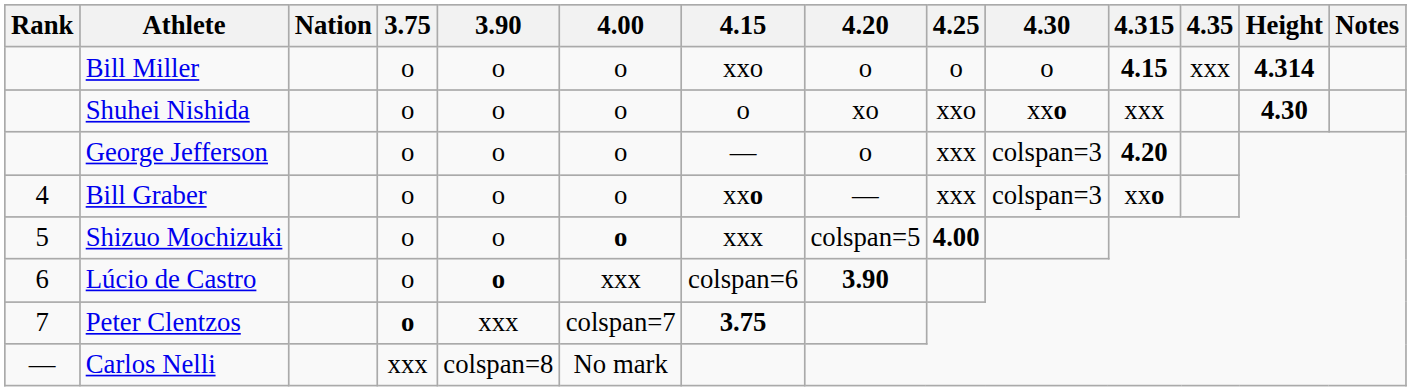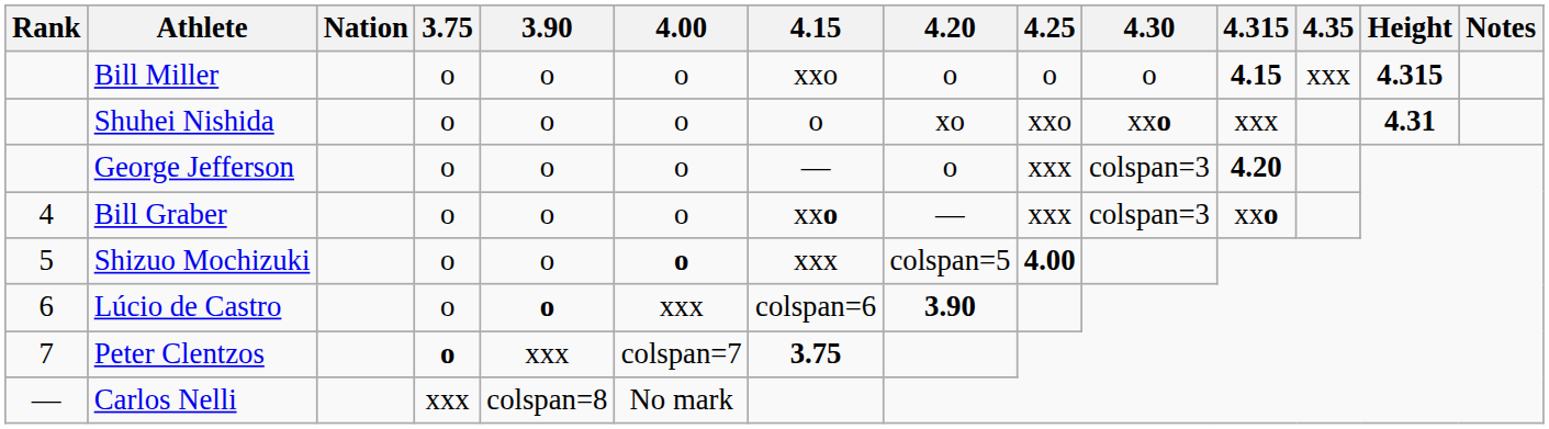Bill Miller | Height: 4.314 -> 4.315
Shuhei Nishida | Height: 4.30 -> 4.31
